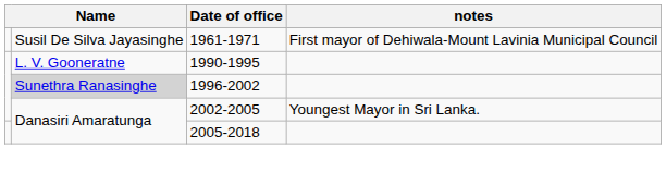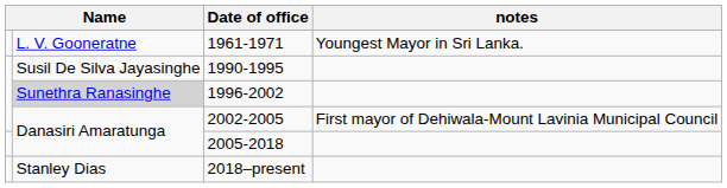1961-1971 | column 2: Susil De Silva Jayasinghe -> L. V. Gooneratne
1961-1971 | notes: First mayor of Dehiwala-Mount Lavinia Municipal Council -> Youngest Mayor in Sri Lanka.
1990-1995 | column 2: L. V. Gooneratne -> Susil De Silva Jayasinghe
2002-2005 | notes: Youngest Mayor in Sri Lanka. -> First mayor of Dehiwala-Mount Lavinia Municipal Council
+ row: Stanley Dias | 2018–present
